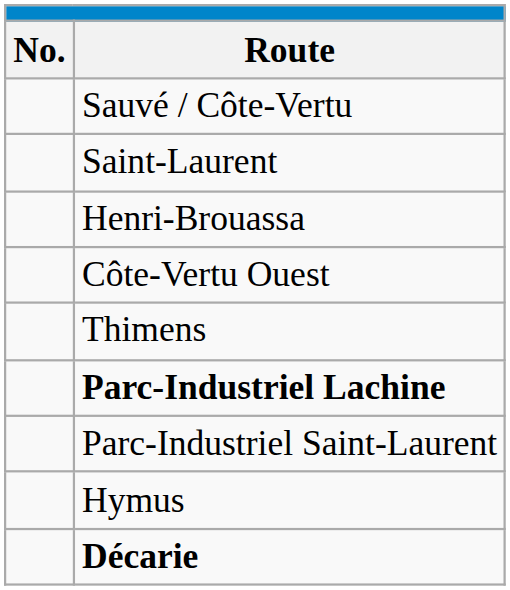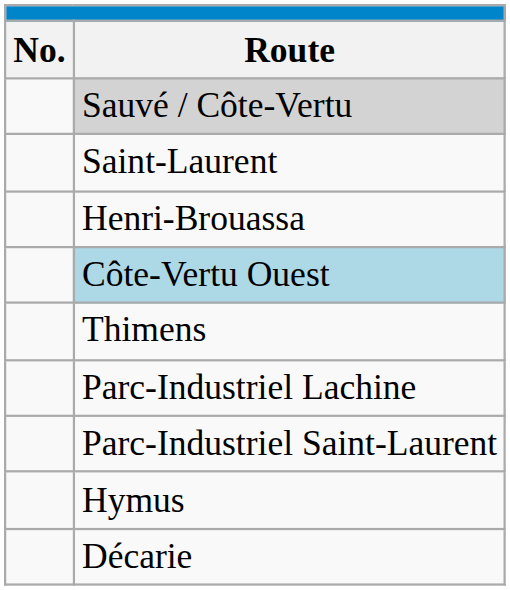Sauvé / Côte-Vertu | Route: no background -> lightgrey background
Côte-Vertu Ouest | Route: no background -> lightblue background
Parc-Industriel Lachine | Route: bold -> normal
Décarie | Route: bold -> normal
